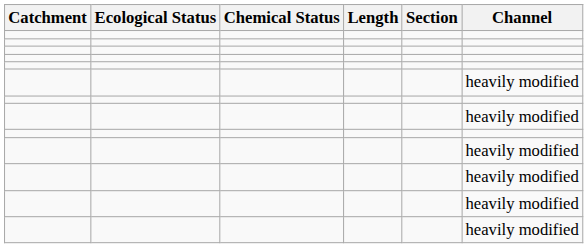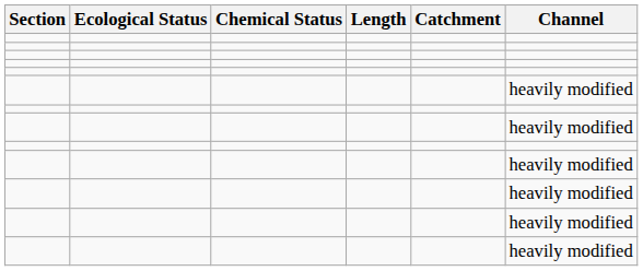columns swapped: Section <-> Catchment
